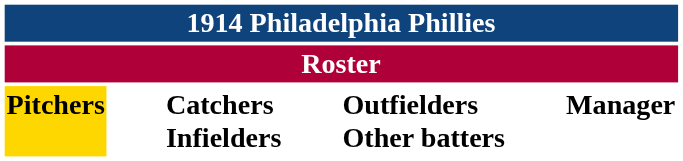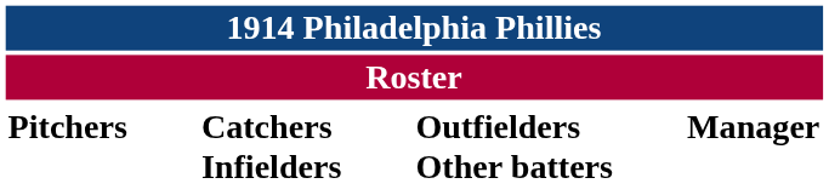Pitchers | column 1: gold background -> no background
